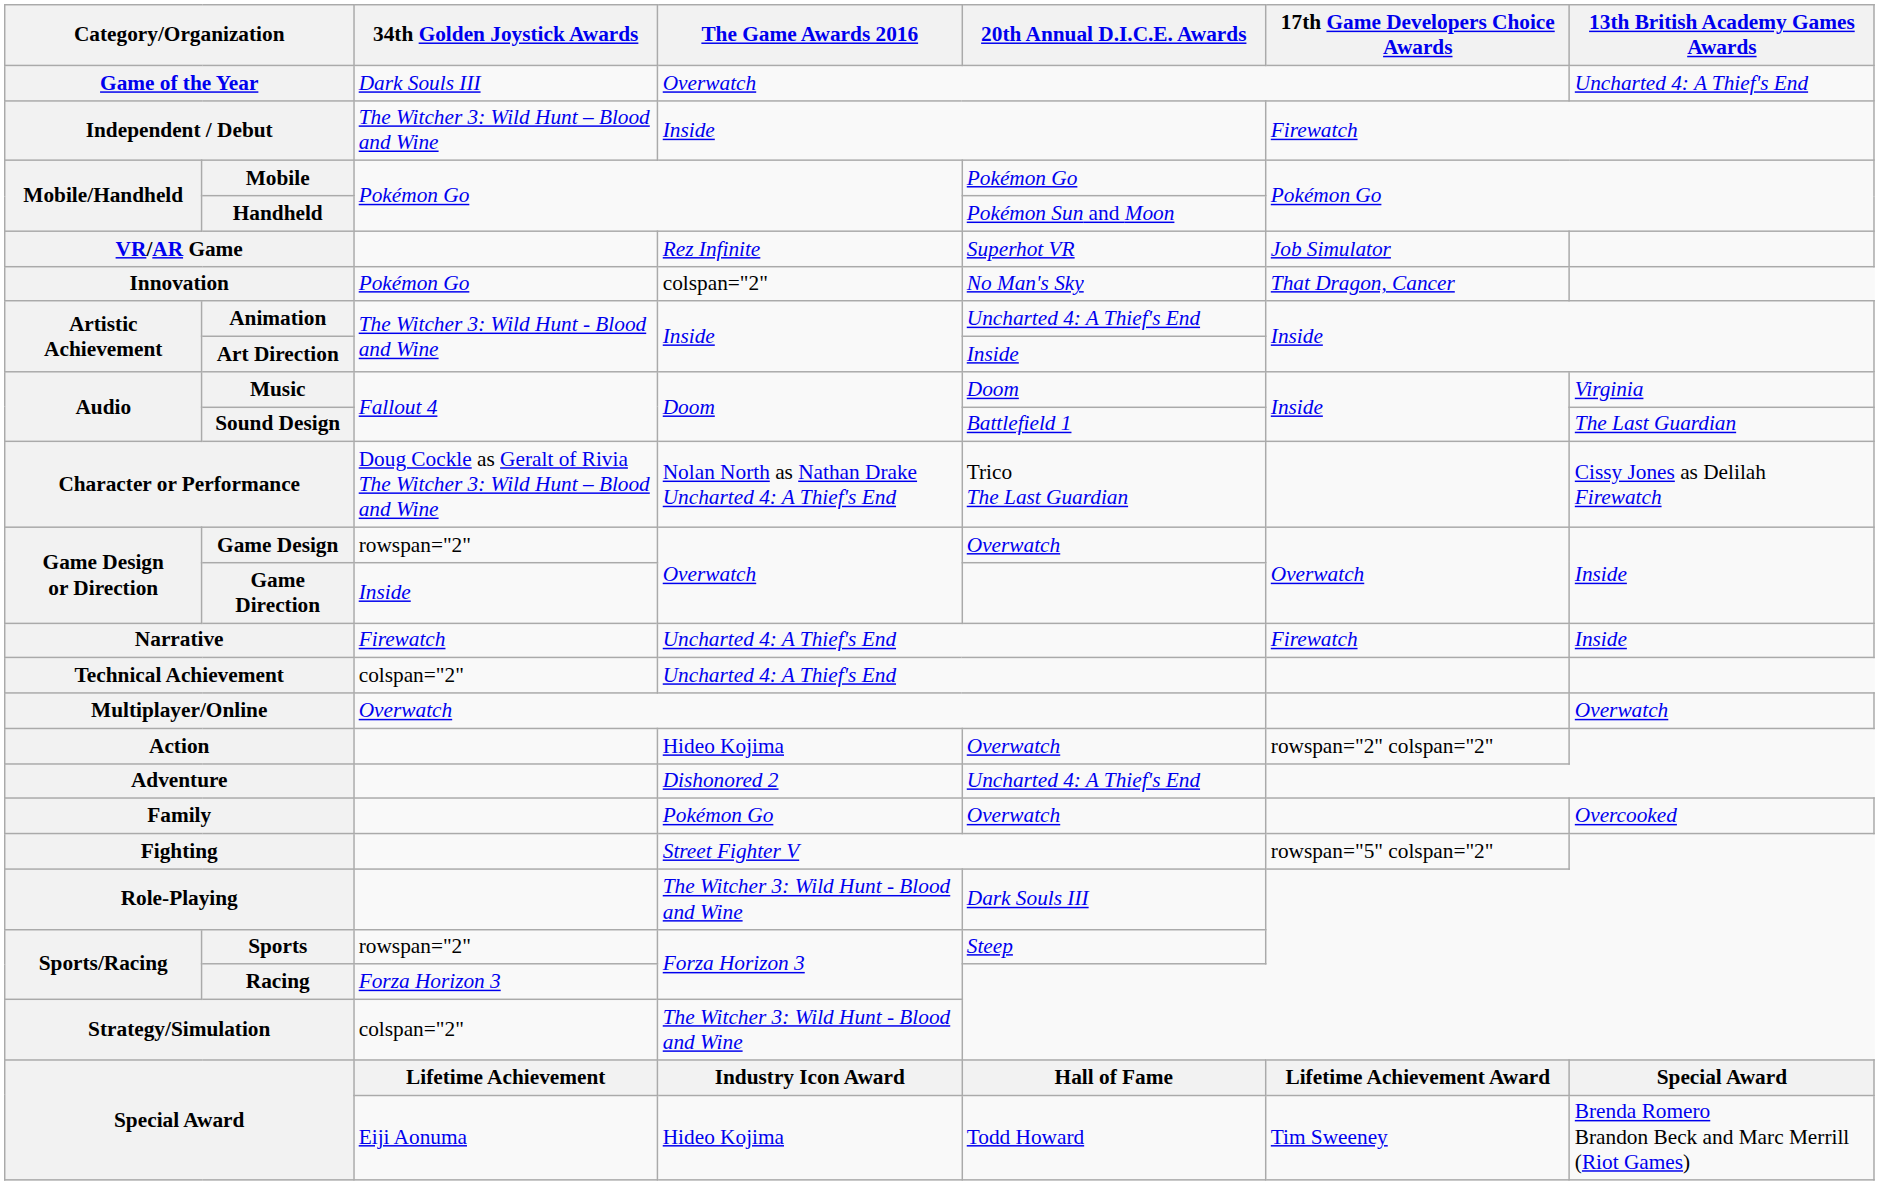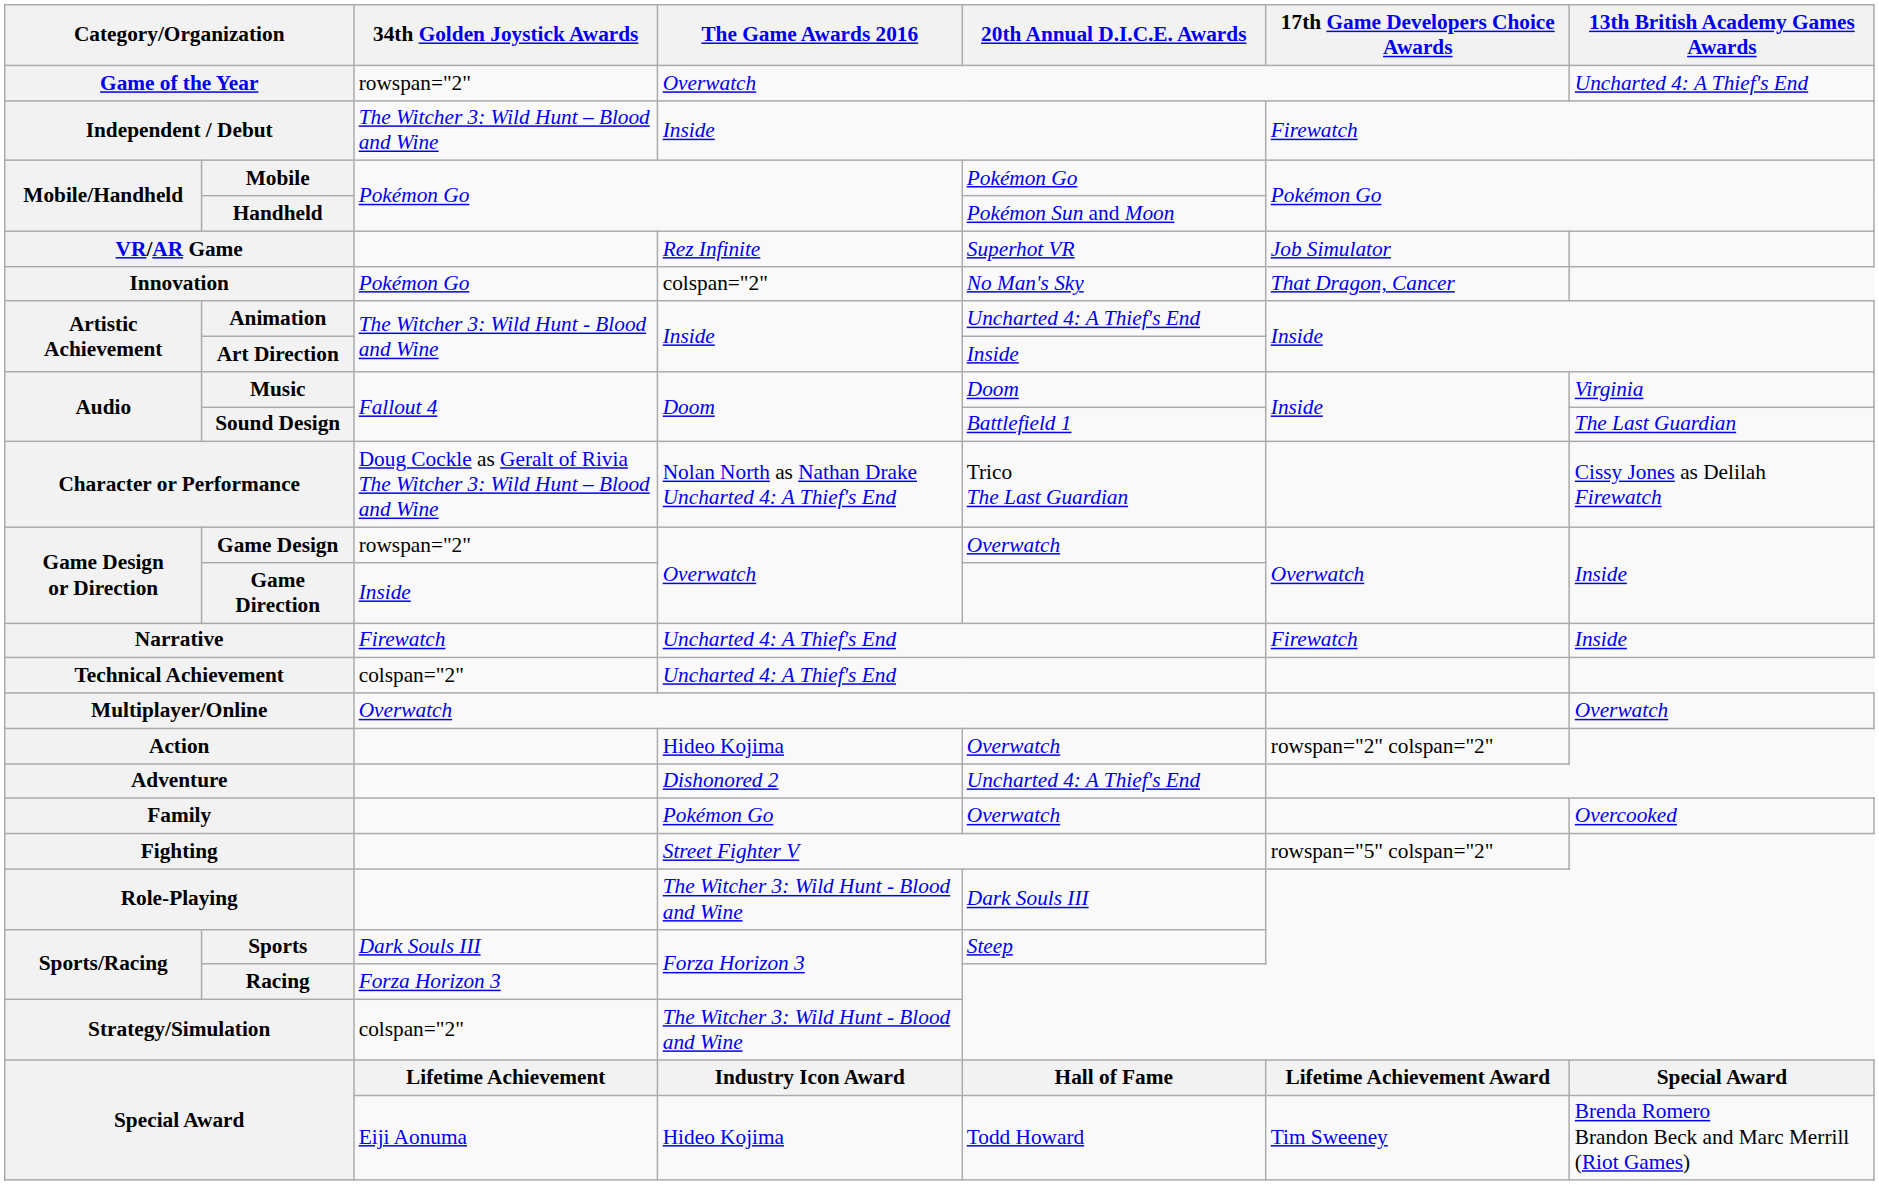Game of the Year | 34th Golden Joystick Awards: Dark Souls III -> rowspan="2"
Sports | 34th Golden Joystick Awards: rowspan="2" -> Dark Souls III
